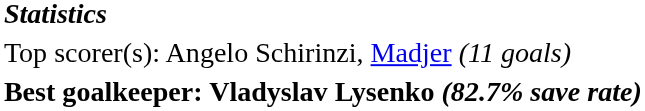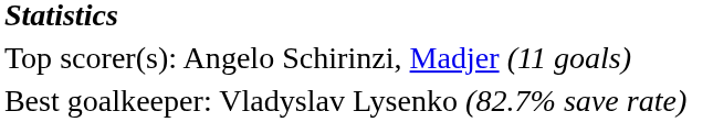Best goalkeeper: Vladyslav Lysenko (82.7% save rate) | Statistics: bold -> normal
